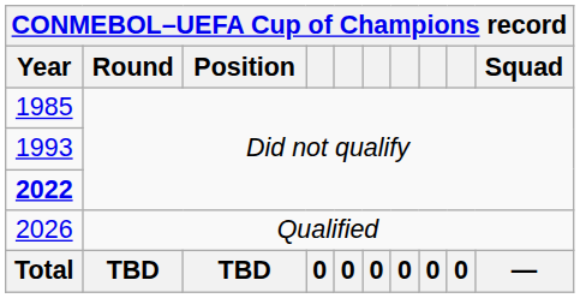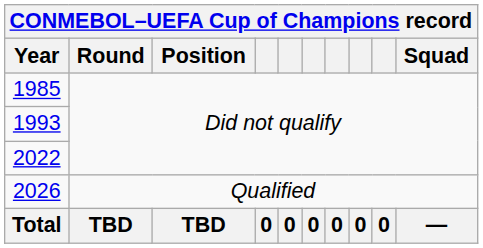2022 | Year: bold -> normal
